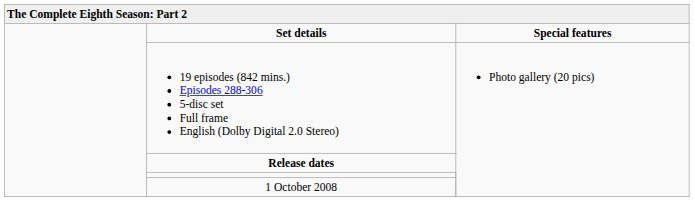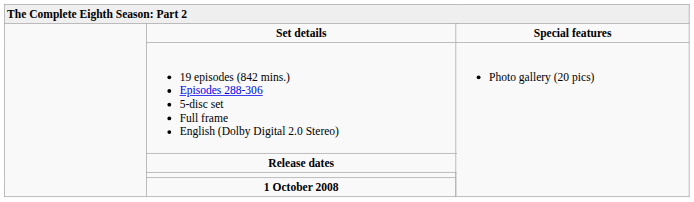1 October 2008 | column 2: normal -> bold
